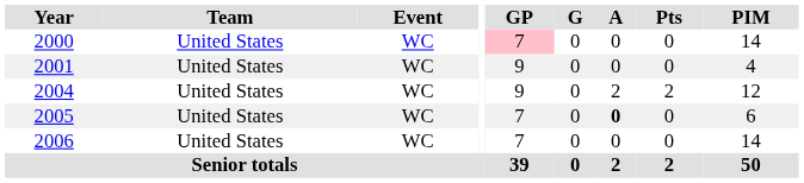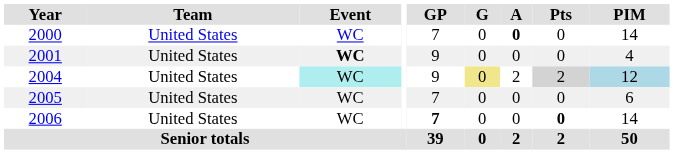2000 | GP: pink background -> no background
2000 | A: normal -> bold
2001 | Event: normal -> bold
2004 | Event: no background -> paleturquoise background
2004 | G: no background -> khaki background
2004 | Pts: no background -> lightgrey background
2004 | PIM: no background -> lightblue background
2005 | A: bold -> normal
2006 | GP: normal -> bold
2006 | Pts: normal -> bold
